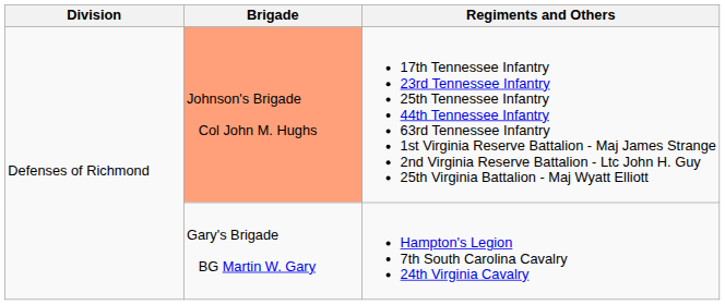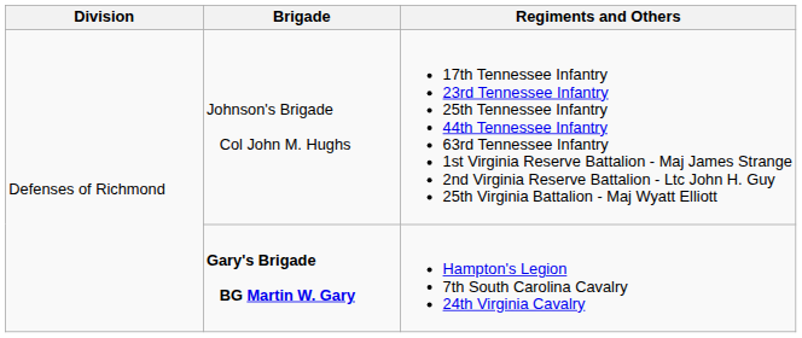Johnson's Brigade Col John M. Hughs | Brigade: lightsalmon background -> no background
Gary's Brigade BG Martin W. Gary | Brigade: normal -> bold
